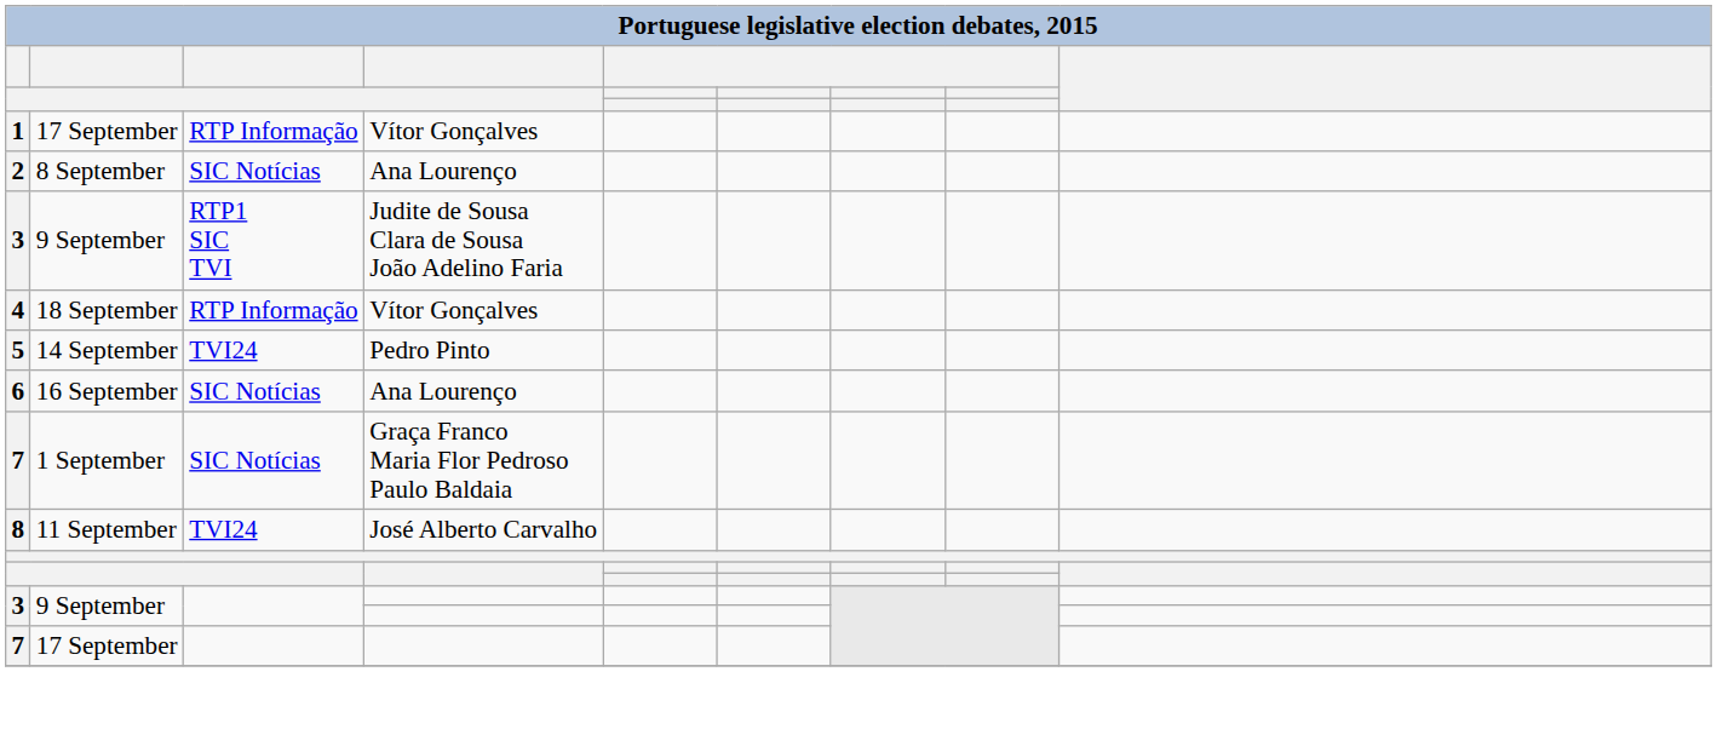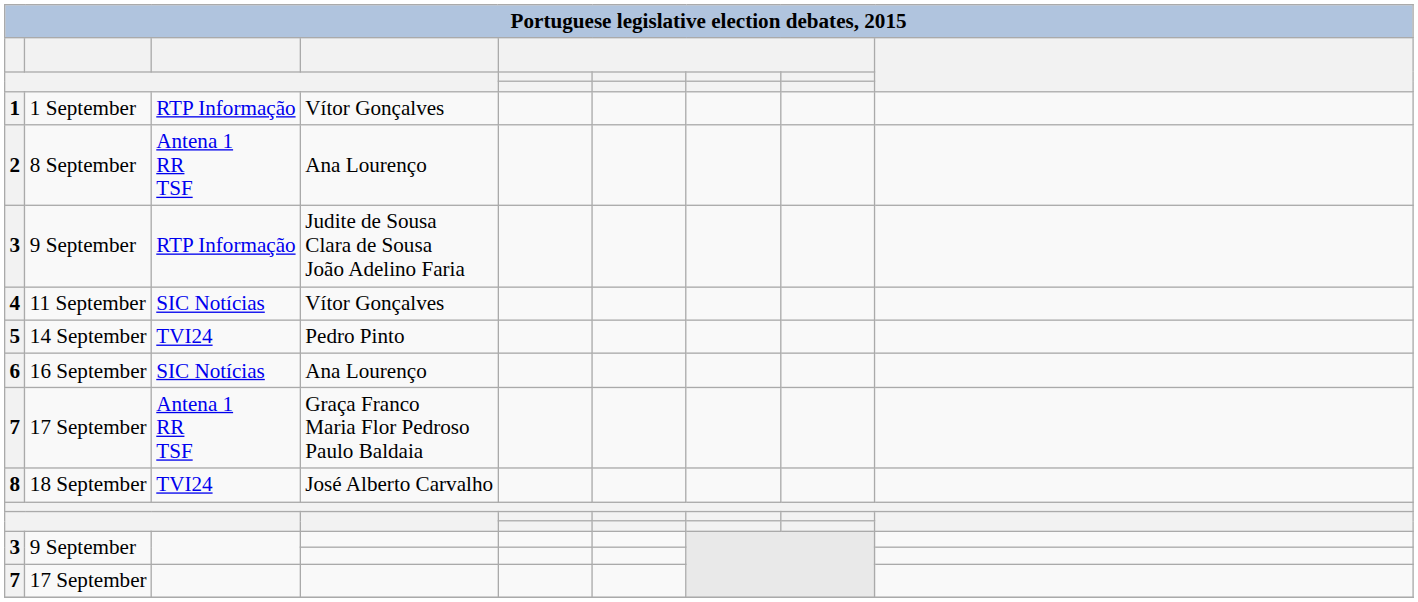1 | column 2: 17 September -> 1 September
2 | column 3: SIC Notícias -> Antena 1 RR TSF
3 / Judite de Sousa Clara de Sousa João Adelino Faria | column 3: RTP1 SIC TVI -> RTP Informação
4 | column 2: 18 September -> 11 September
4 | column 3: RTP Informação -> SIC Notícias
7 / Graça Franco Maria Flor Pedroso Paulo Baldaia | column 2: 1 September -> 17 September
7 / Graça Franco Maria Flor Pedroso Paulo Baldaia | column 3: SIC Notícias -> Antena 1 RR TSF
8 | column 2: 11 September -> 18 September
